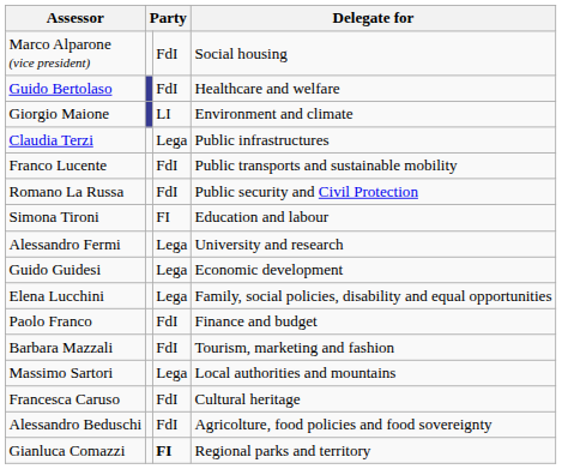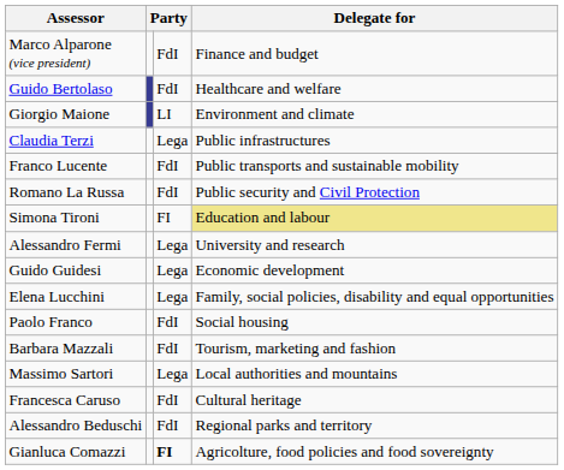Marco Alparone (vice president) | Delegate for: Social housing -> Finance and budget
Simona Tironi | Delegate for: no background -> khaki background
Paolo Franco | Delegate for: Finance and budget -> Social housing
Alessandro Beduschi | Delegate for: Agricolture, food policies and food sovereignty -> Regional parks and territory
Gianluca Comazzi | Delegate for: Regional parks and territory -> Agricolture, food policies and food sovereignty
